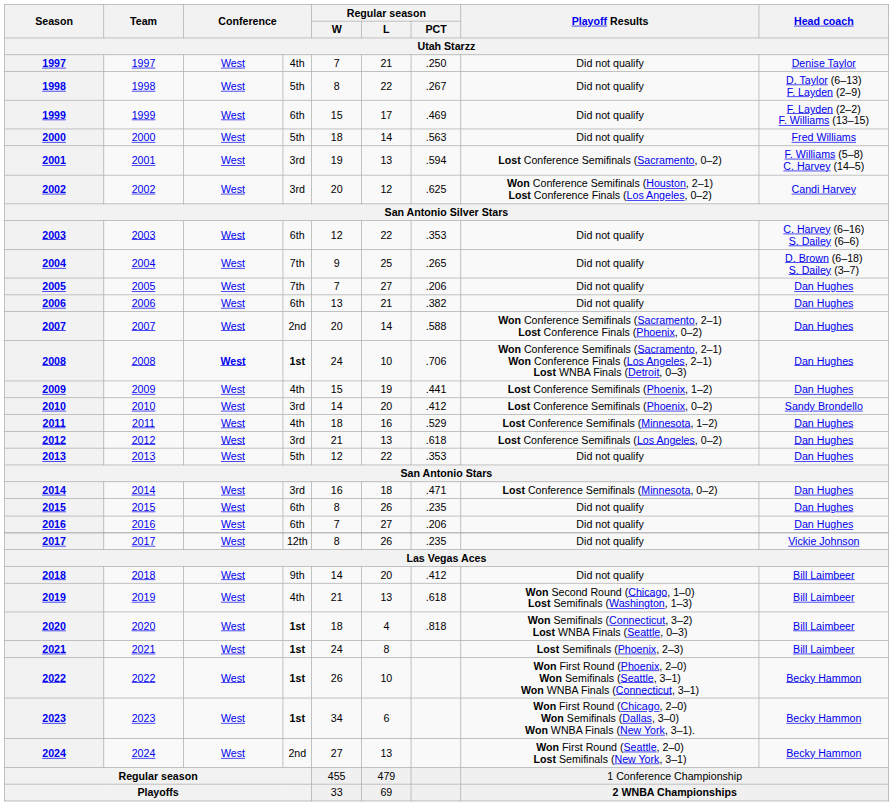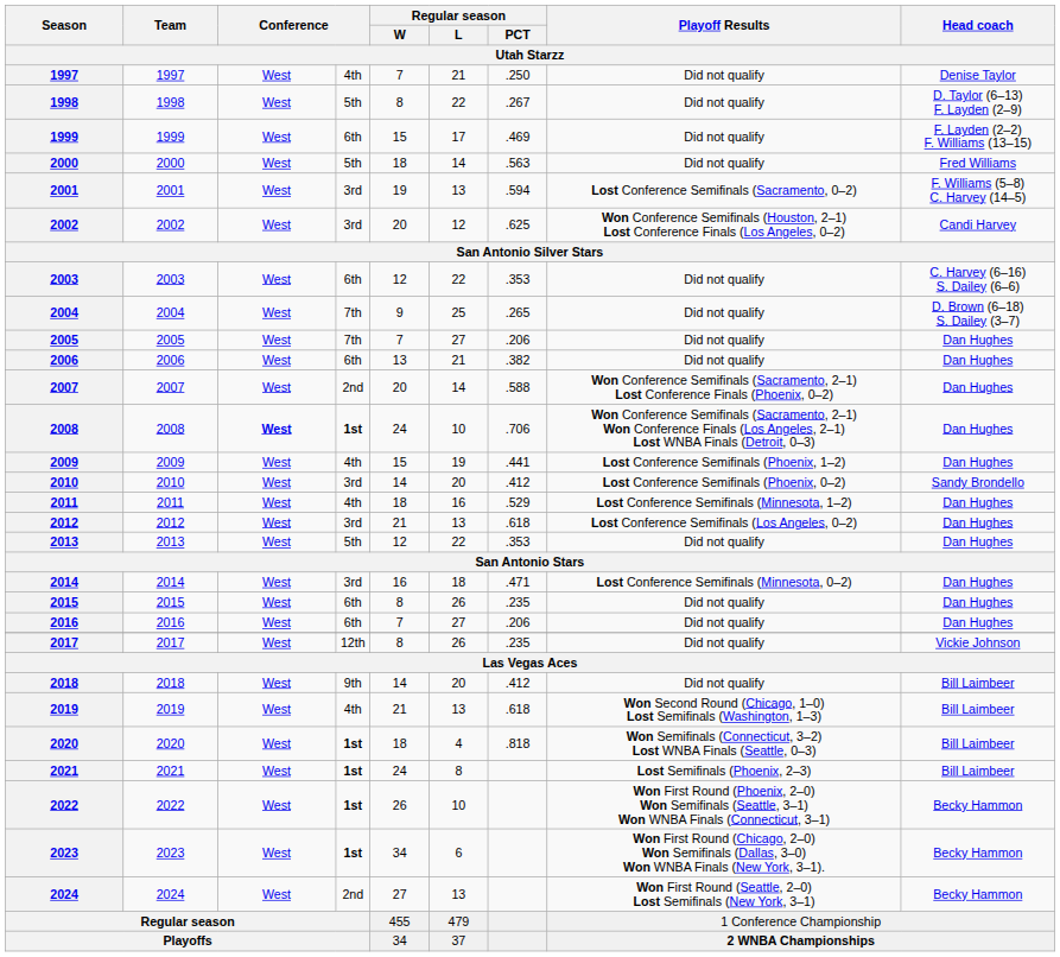Playoffs | Regular season / W: 33 -> 34
Playoffs | Regular season / L: 69 -> 37
